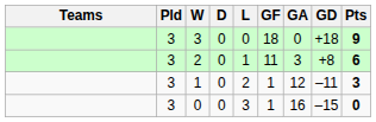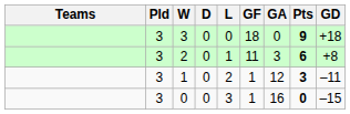columns swapped: GD <-> Pts
